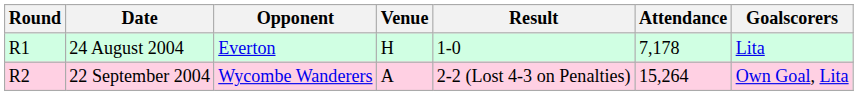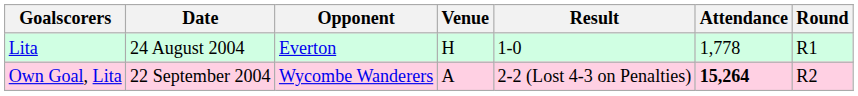columns swapped: Round <-> Goalscorers
24 August 2004 | Attendance: 7,178 -> 1,778
22 September 2004 | Attendance: normal -> bold
